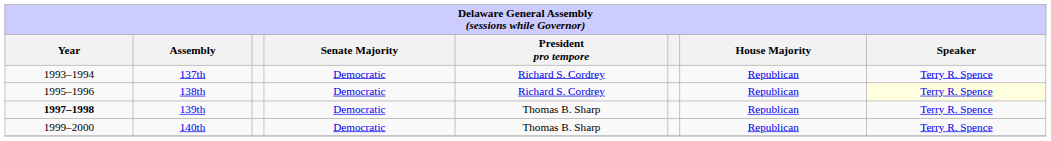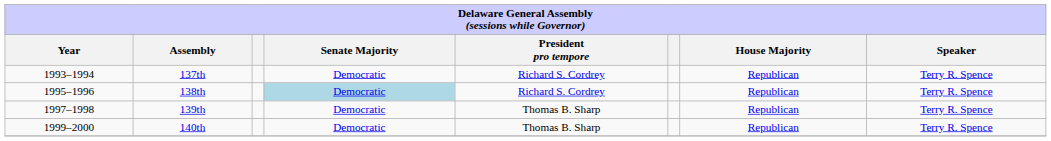138th | Senate Majority: no background -> lightblue background
138th | Speaker: lightyellow background -> no background
139th | Year: bold -> normal
